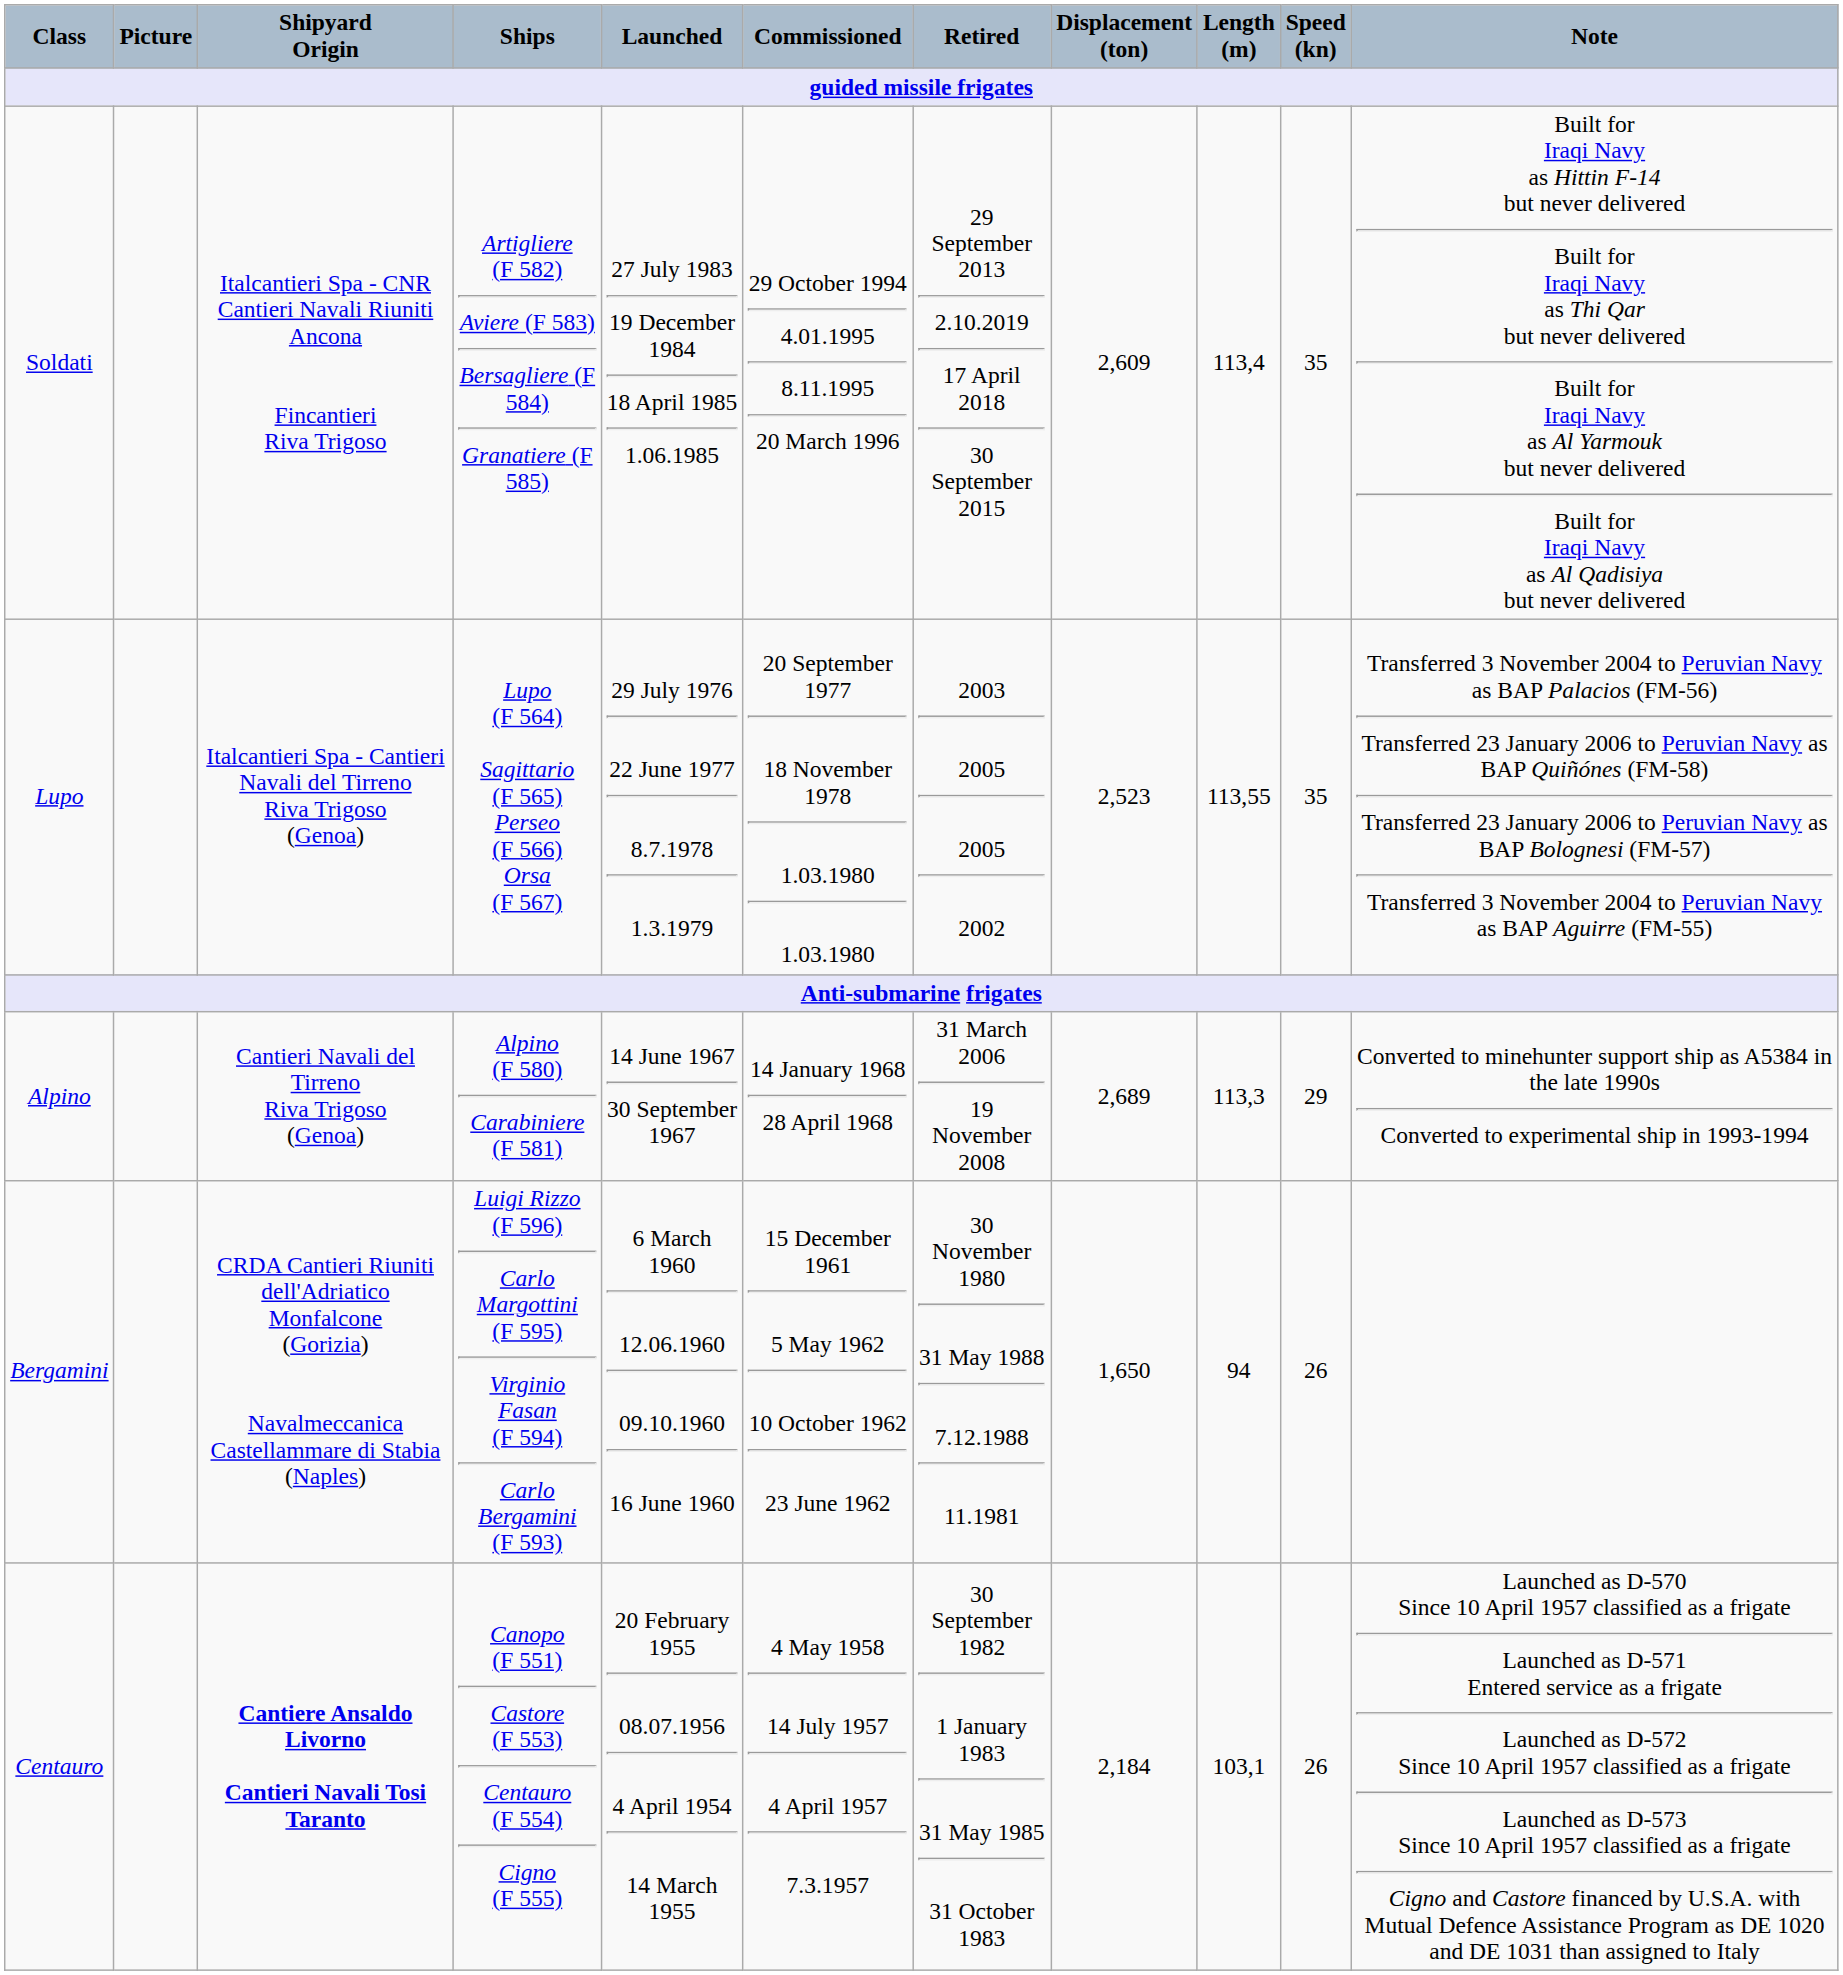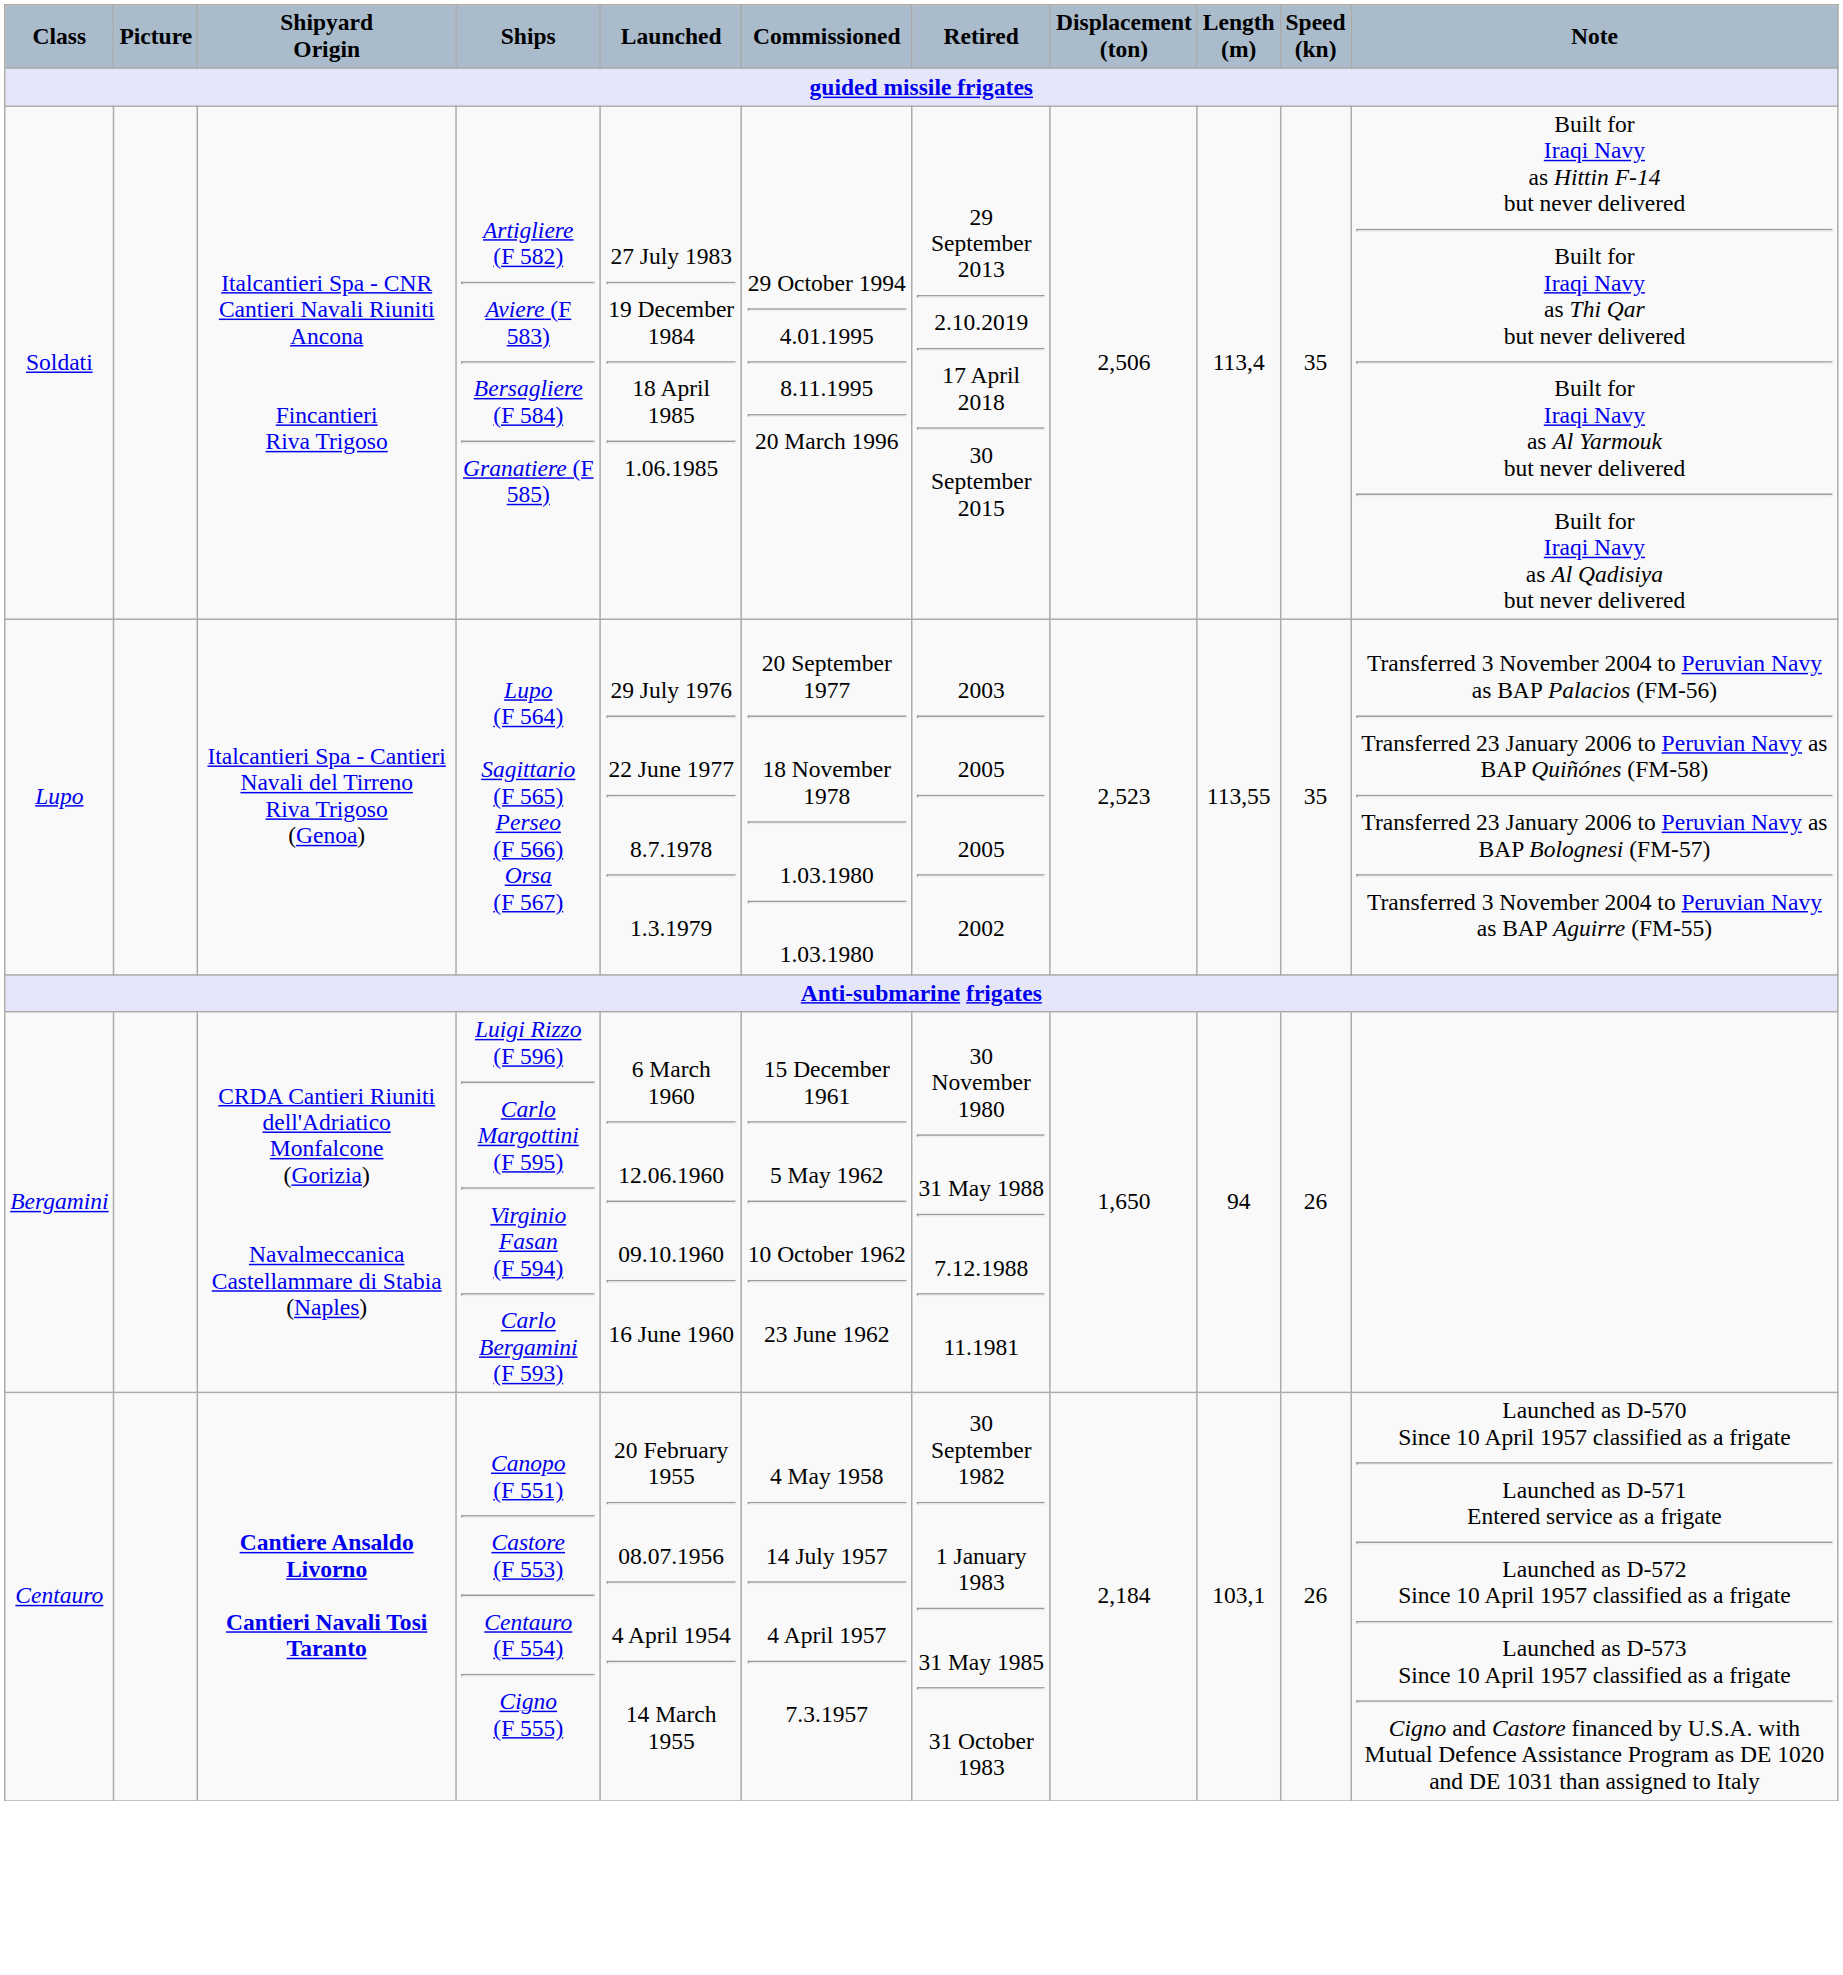Soldati | Displacement (ton): 2,609 -> 2,506
- row: Alpino | Cantieri Navali del Tirreno Riva Trigoso (Genoa) | Alpino (F 580) Carabiniere (F 581) | 14 June 1967 30 September 1967 | 14 January 1968 28 April 1968 | 31 March 2006 19 November 2008 | 2,689 | 113,3 | 29 | Converted to minehunter support ship as A5384 in the late 1990s Converted to experimental ship in 1993-1994
